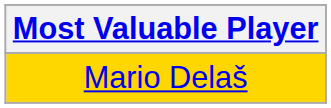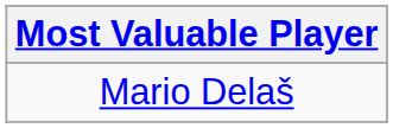row 2 | column 1: gold background -> no background
